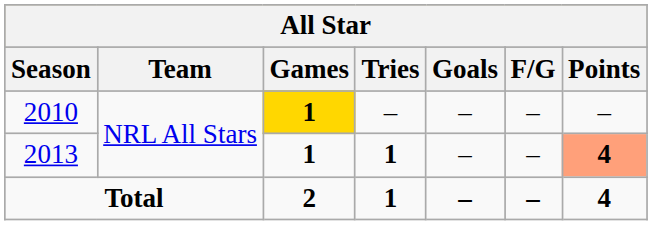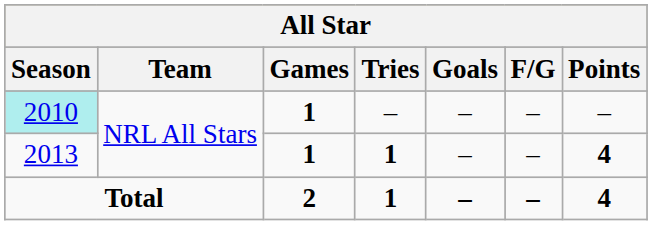row 3 | Season: no background -> paleturquoise background
row 3 | Games: gold background -> no background
row 4 | Points: lightsalmon background -> no background
